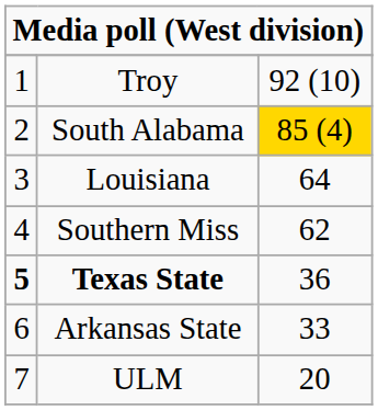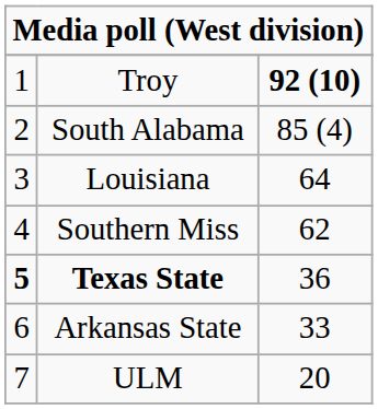Troy | column 3: normal -> bold
South Alabama | column 3: gold background -> no background
